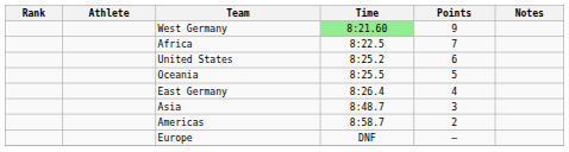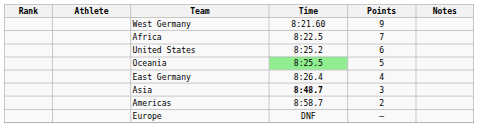West Germany | Time: lightgreen background -> no background
Oceania | Time: no background -> lightgreen background
Asia | Time: normal -> bold
